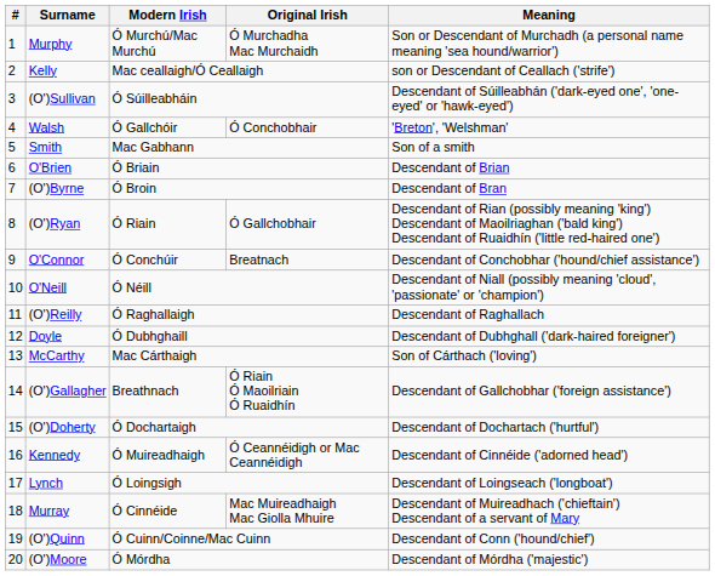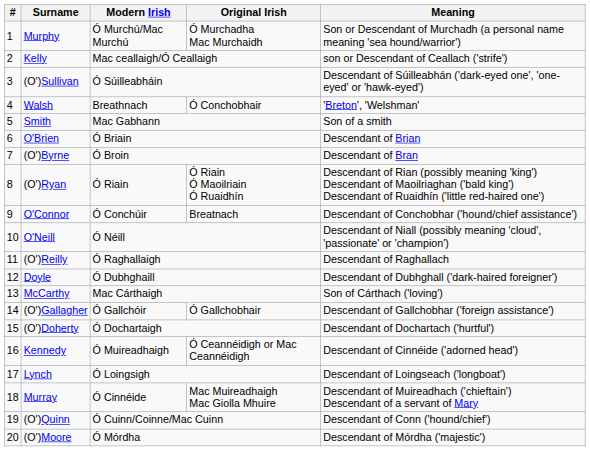Walsh | Modern Irish: Ó Gallchóir -> Breathnach
(O')Ryan | Original Irish: Ó Gallchobhair -> Ó Riain Ó Maoilriain Ó Ruaidhín
(O')Gallagher | Modern Irish: Breathnach -> Ó Gallchóir
(O')Gallagher | Original Irish: Ó Riain Ó Maoilriain Ó Ruaidhín -> Ó Gallchobhair
